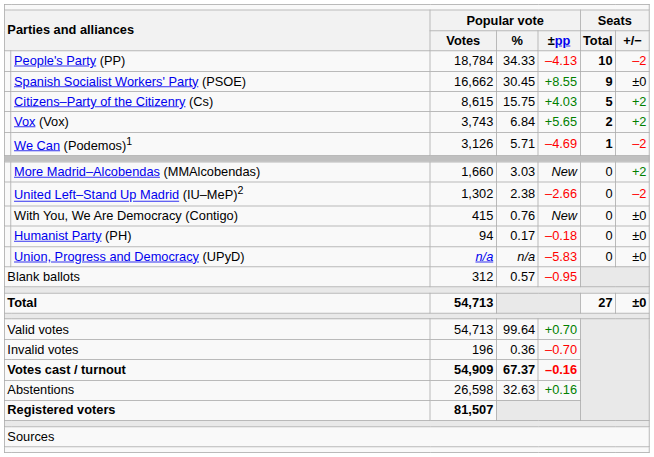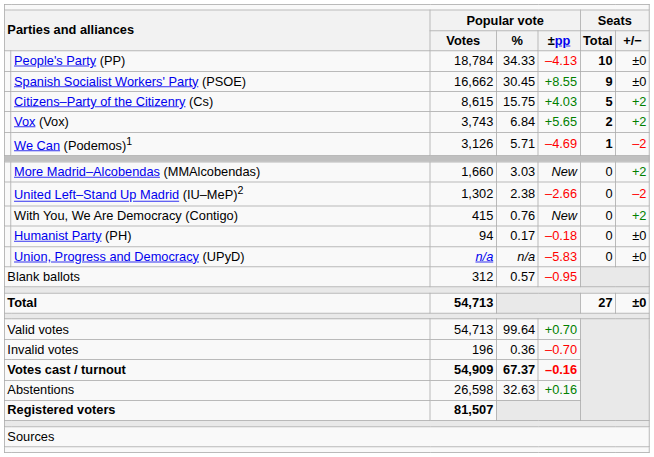People's Party (PP) | column 7: –2 -> ±0
With You, We Are Democracy (Contigo) | column 7: ±0 -> +2
